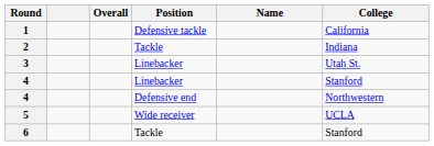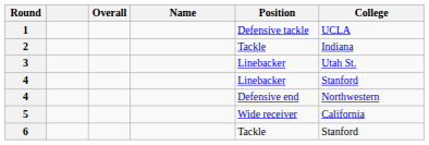columns swapped: Name <-> Position
1 | College: California -> UCLA
5 | College: UCLA -> California
